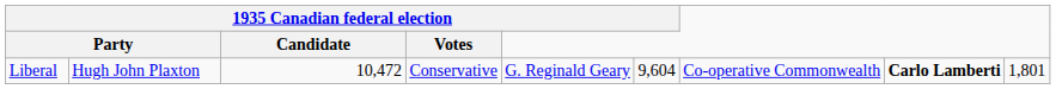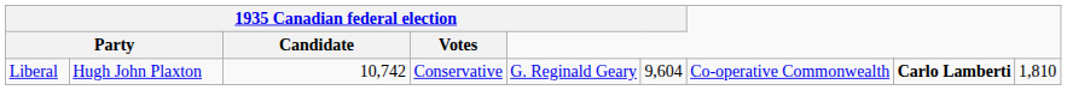Liberal | 1935 Canadian federal election / Candidate: 10,472 -> 10,742
Liberal | column 9: 1,801 -> 1,810
